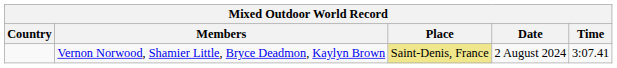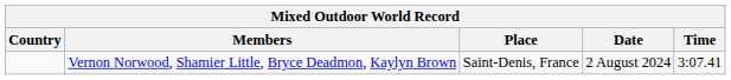Vernon Norwood, Shamier Little, Bryce Deadmon, Kaylyn Brown | Place: khaki background -> no background
